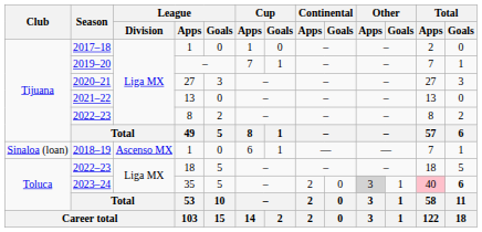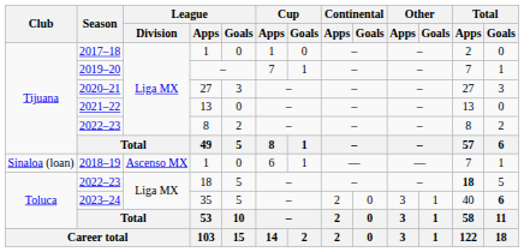2022–23 / 18 | Total / Apps: normal -> bold
2023–24 | Other / Apps: lightgrey background -> no background
2023–24 | Total / Apps: pink background -> no background
